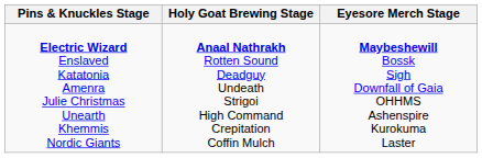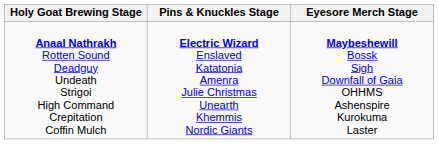columns swapped: Pins & Knuckles Stage <-> Holy Goat Brewing Stage
